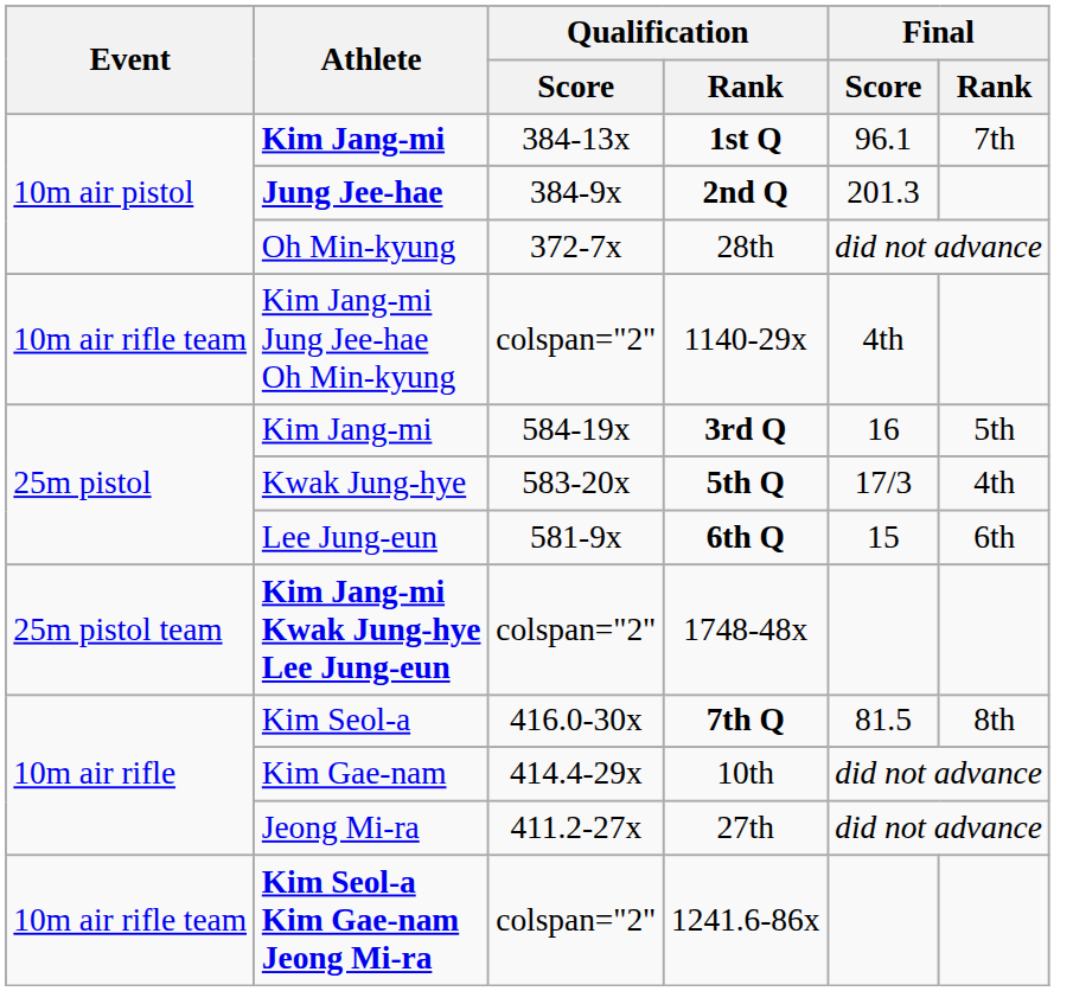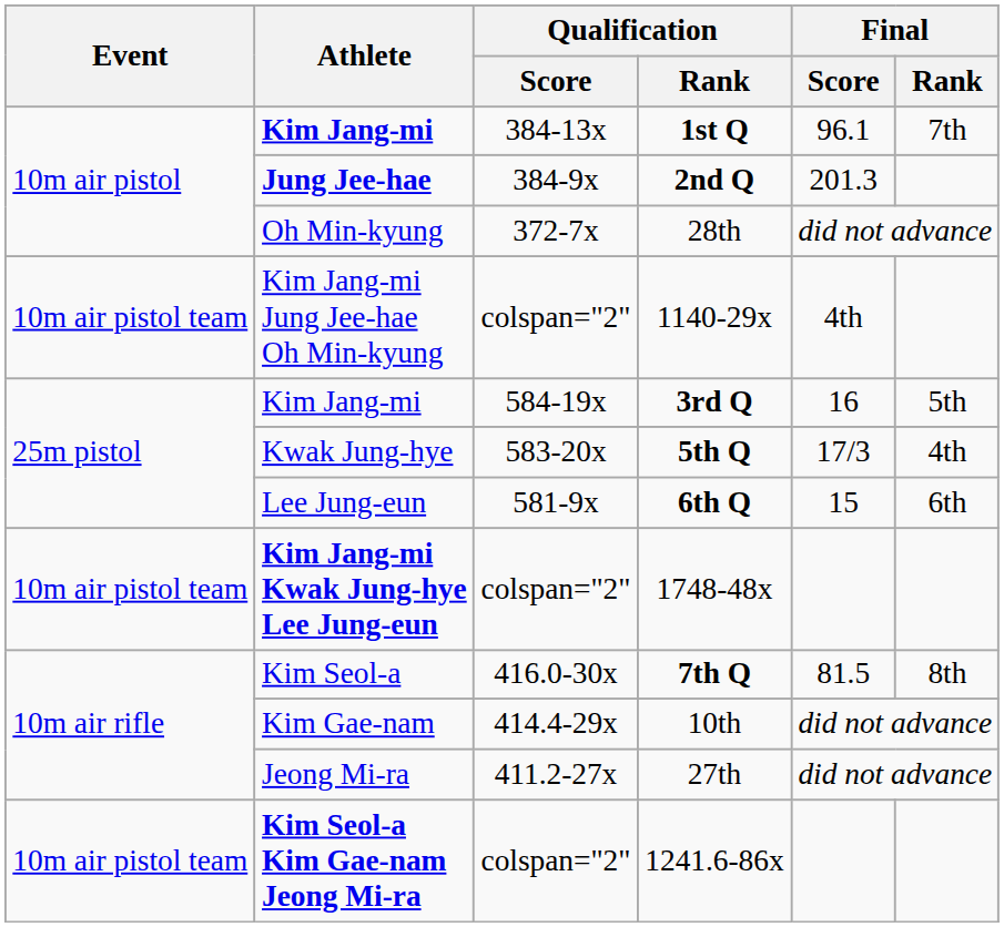1140-29x | Event: 10m air rifle team -> 10m air pistol team
1748-48x | Event: 25m pistol team -> 10m air pistol team
1241.6-86x | Event: 10m air rifle team -> 10m air pistol team
